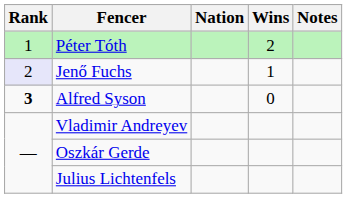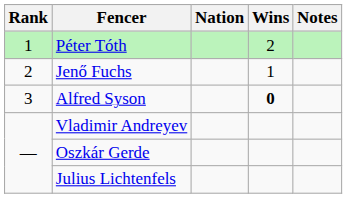Jenő Fuchs | Rank: lavender background -> no background
Alfred Syson | Rank: bold -> normal
Alfred Syson | Wins: normal -> bold
